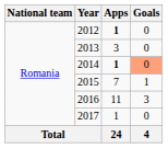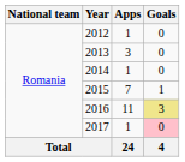2012 | Apps: bold -> normal
2014 | Apps: bold -> normal
2014 | Goals: lightsalmon background -> no background
2016 | Goals: no background -> khaki background
2017 | Goals: no background -> pink background
